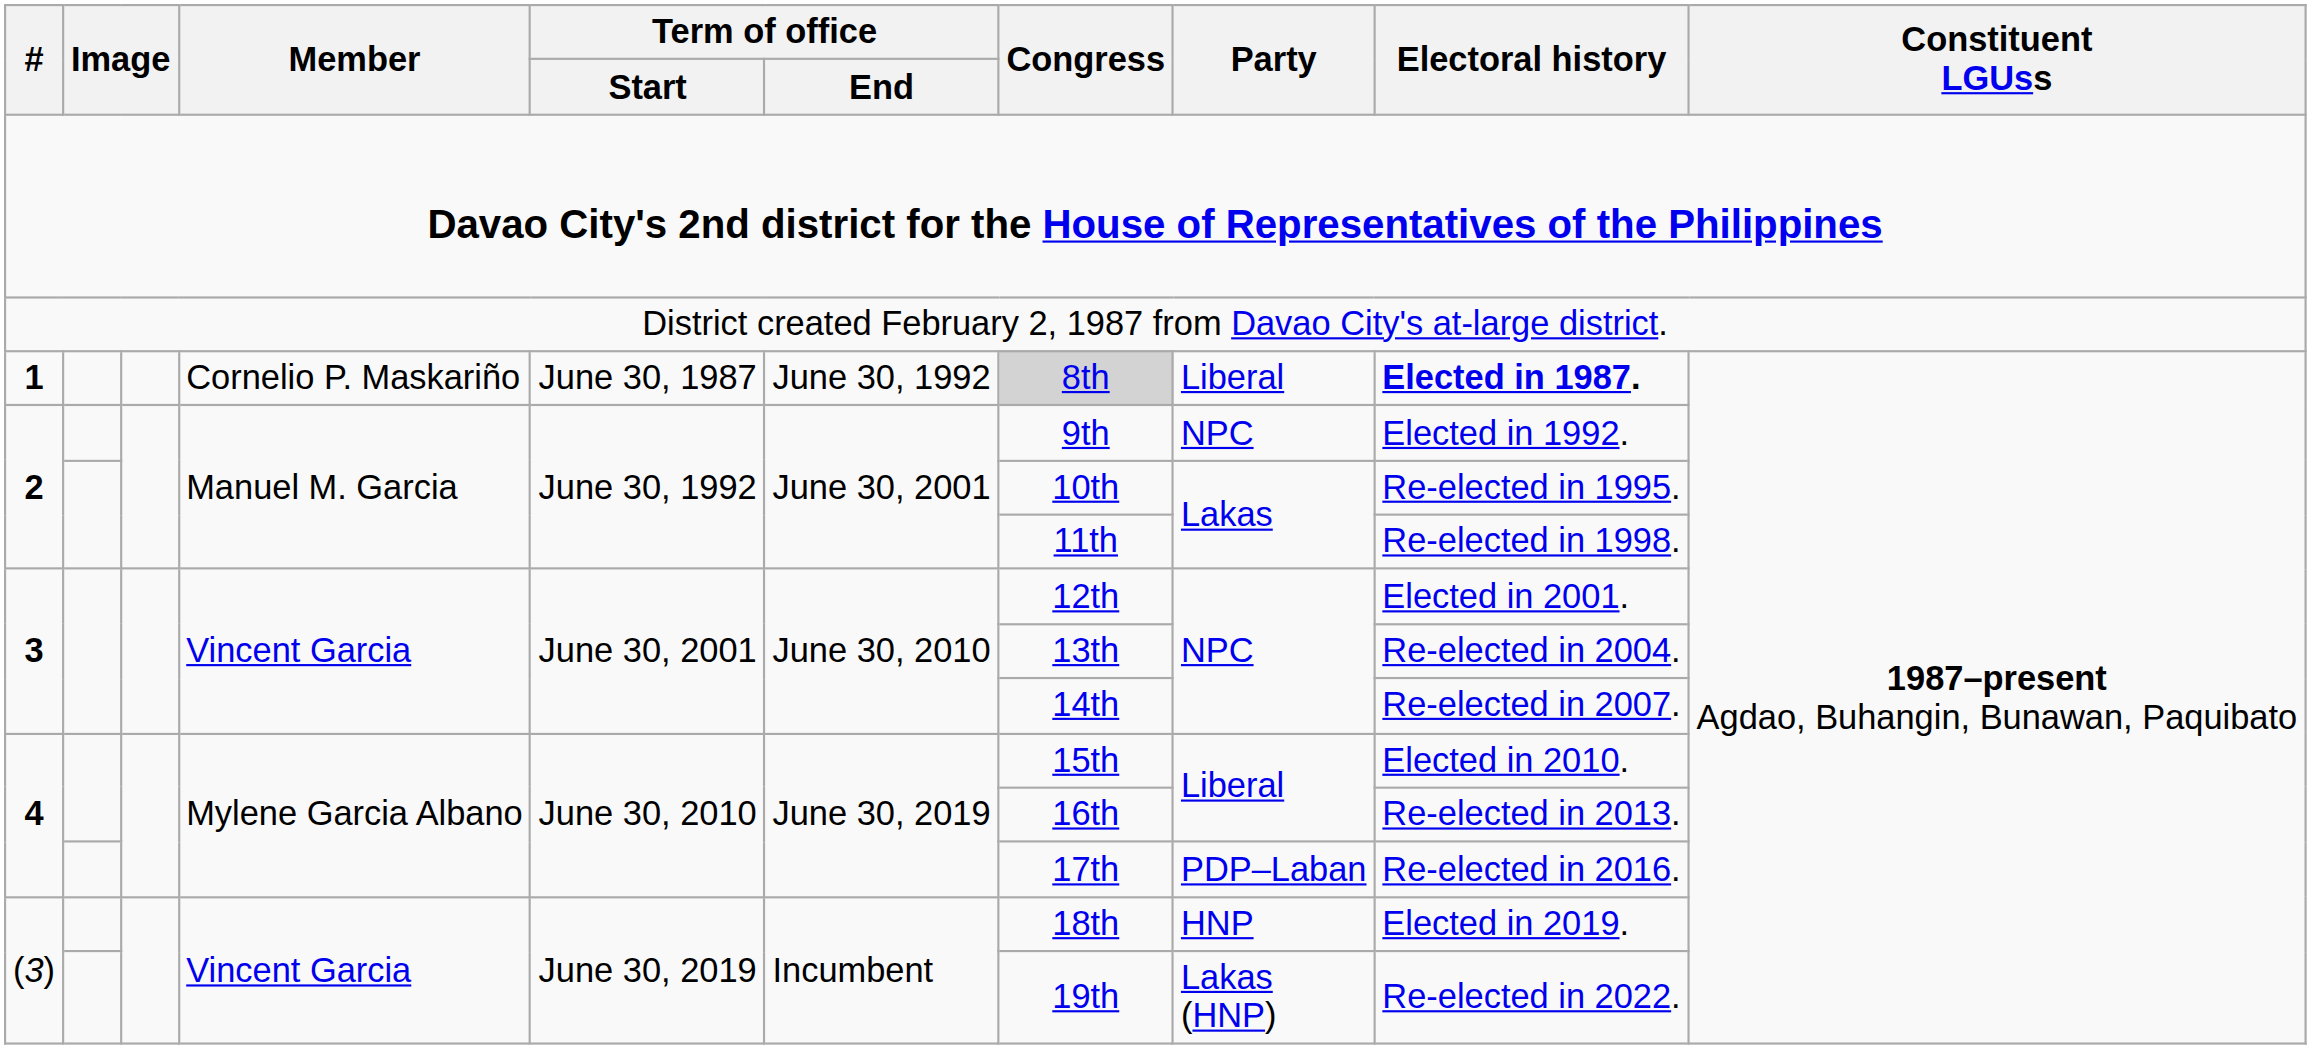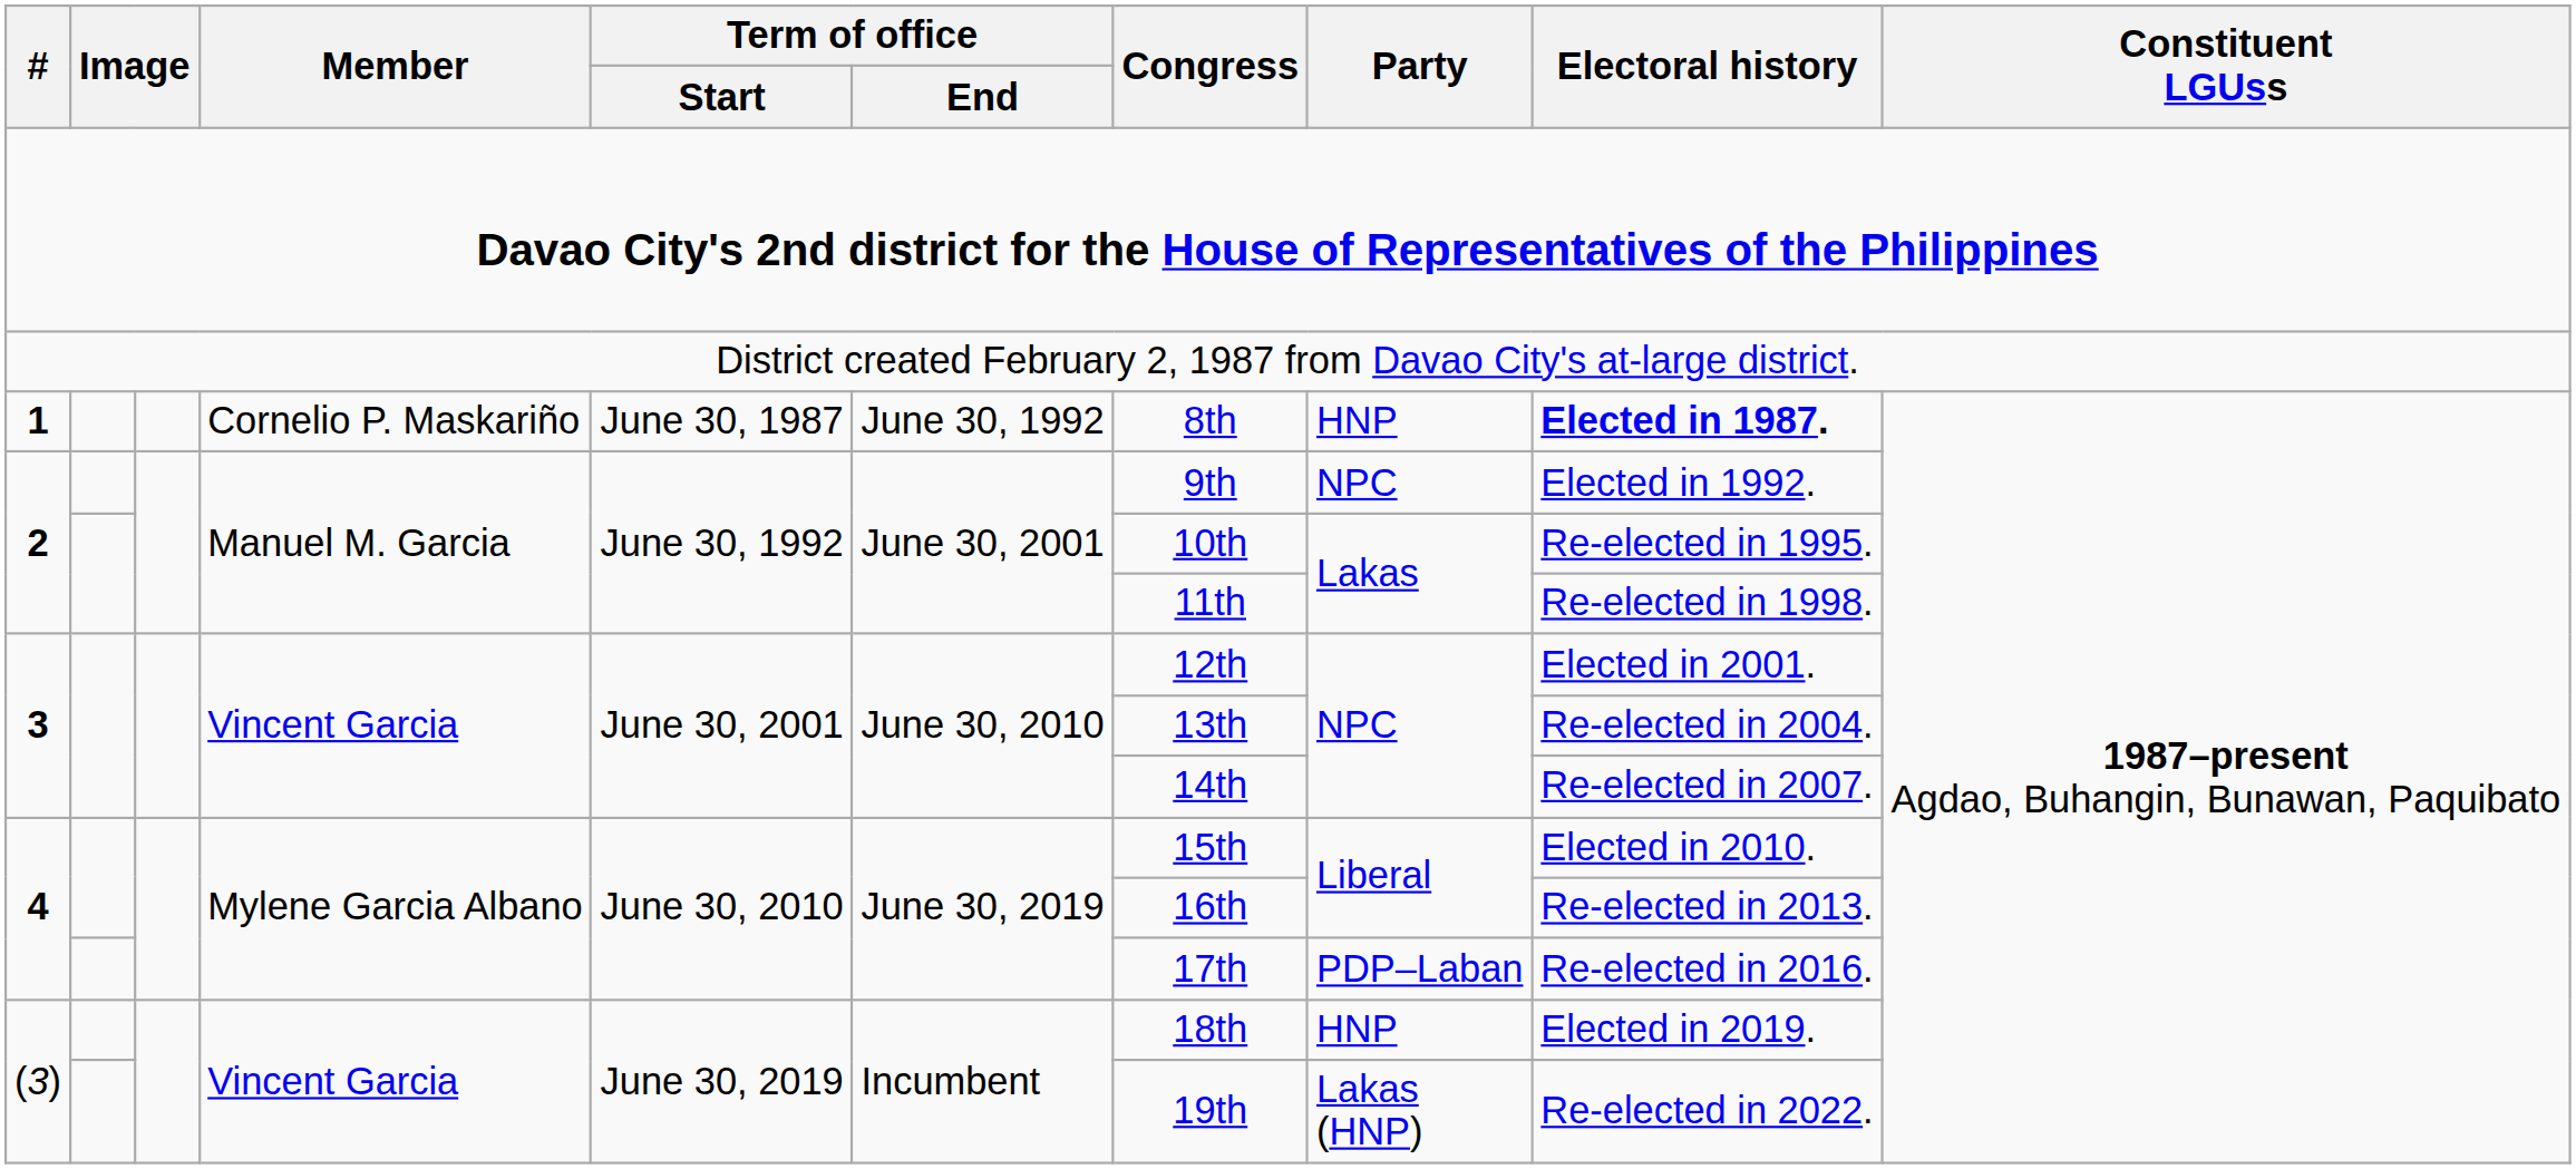1 | Congress: lightgrey background -> no background
1 | Party: Liberal -> HNP
